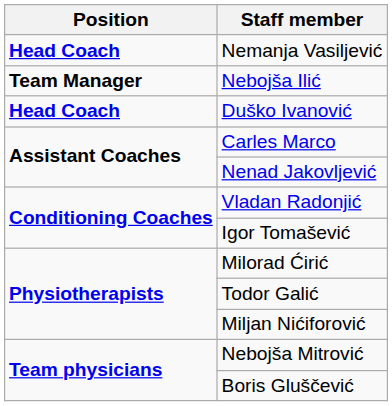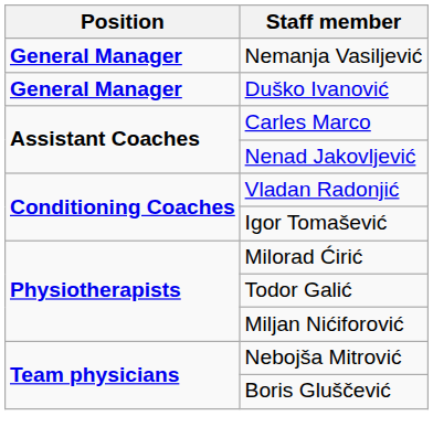Nemanja Vasiljević | Position: Head Coach -> General Manager
- row: Team Manager | Nebojša Ilić
Duško Ivanović | Position: Head Coach -> General Manager
